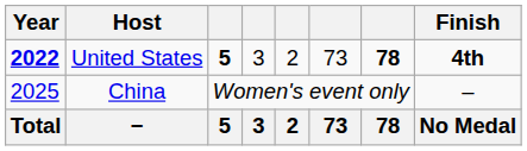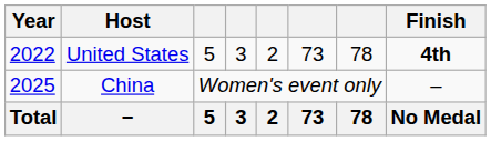United States | Year: bold -> normal
United States | column 3: bold -> normal
United States | column 7: bold -> normal
